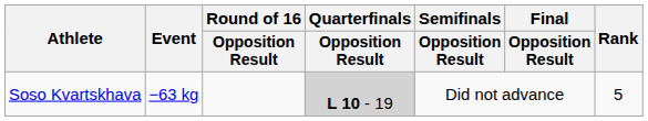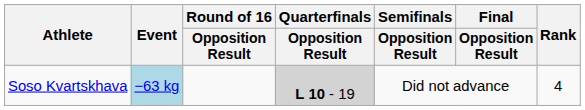Soso Kvartskhava | Event: no background -> lightblue background
Soso Kvartskhava | Rank: 5 -> 4
